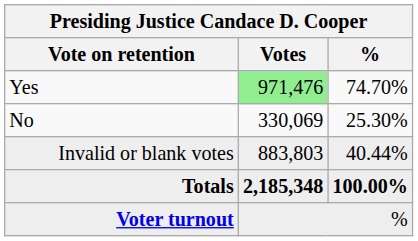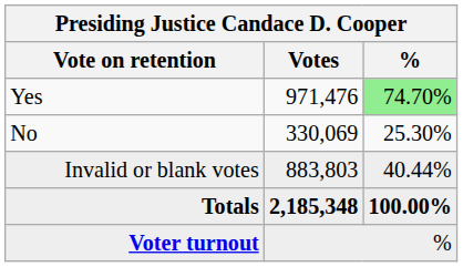Yes | Votes: lightgreen background -> no background
Yes | %: no background -> lightgreen background
